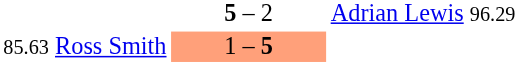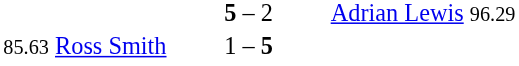85.63 Ross Smith | column 2: lightsalmon background -> no background
